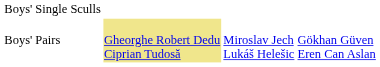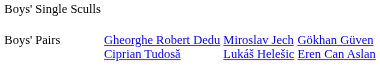Boys' Pairs | column 2: khaki background -> no background
